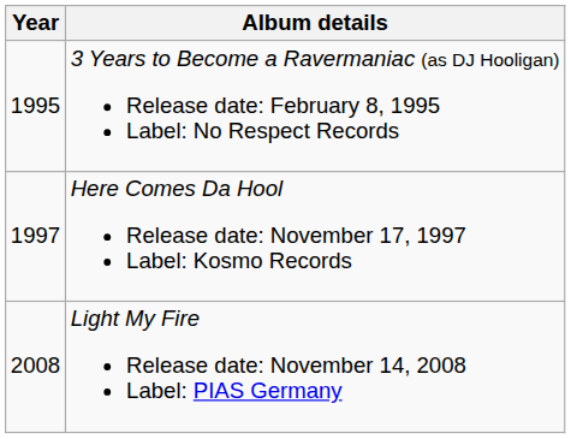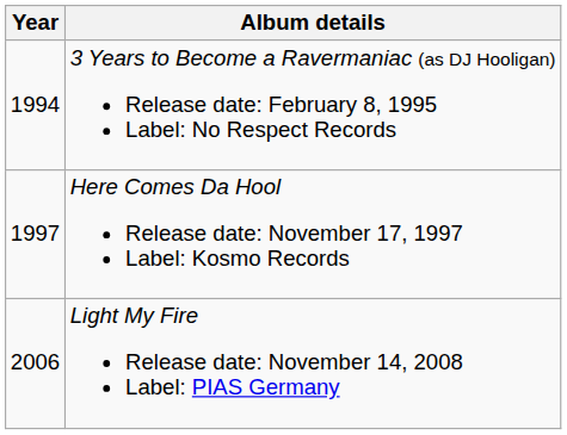row 2 | Year: 1995 -> 1994
row 4 | Year: 2008 -> 2006
